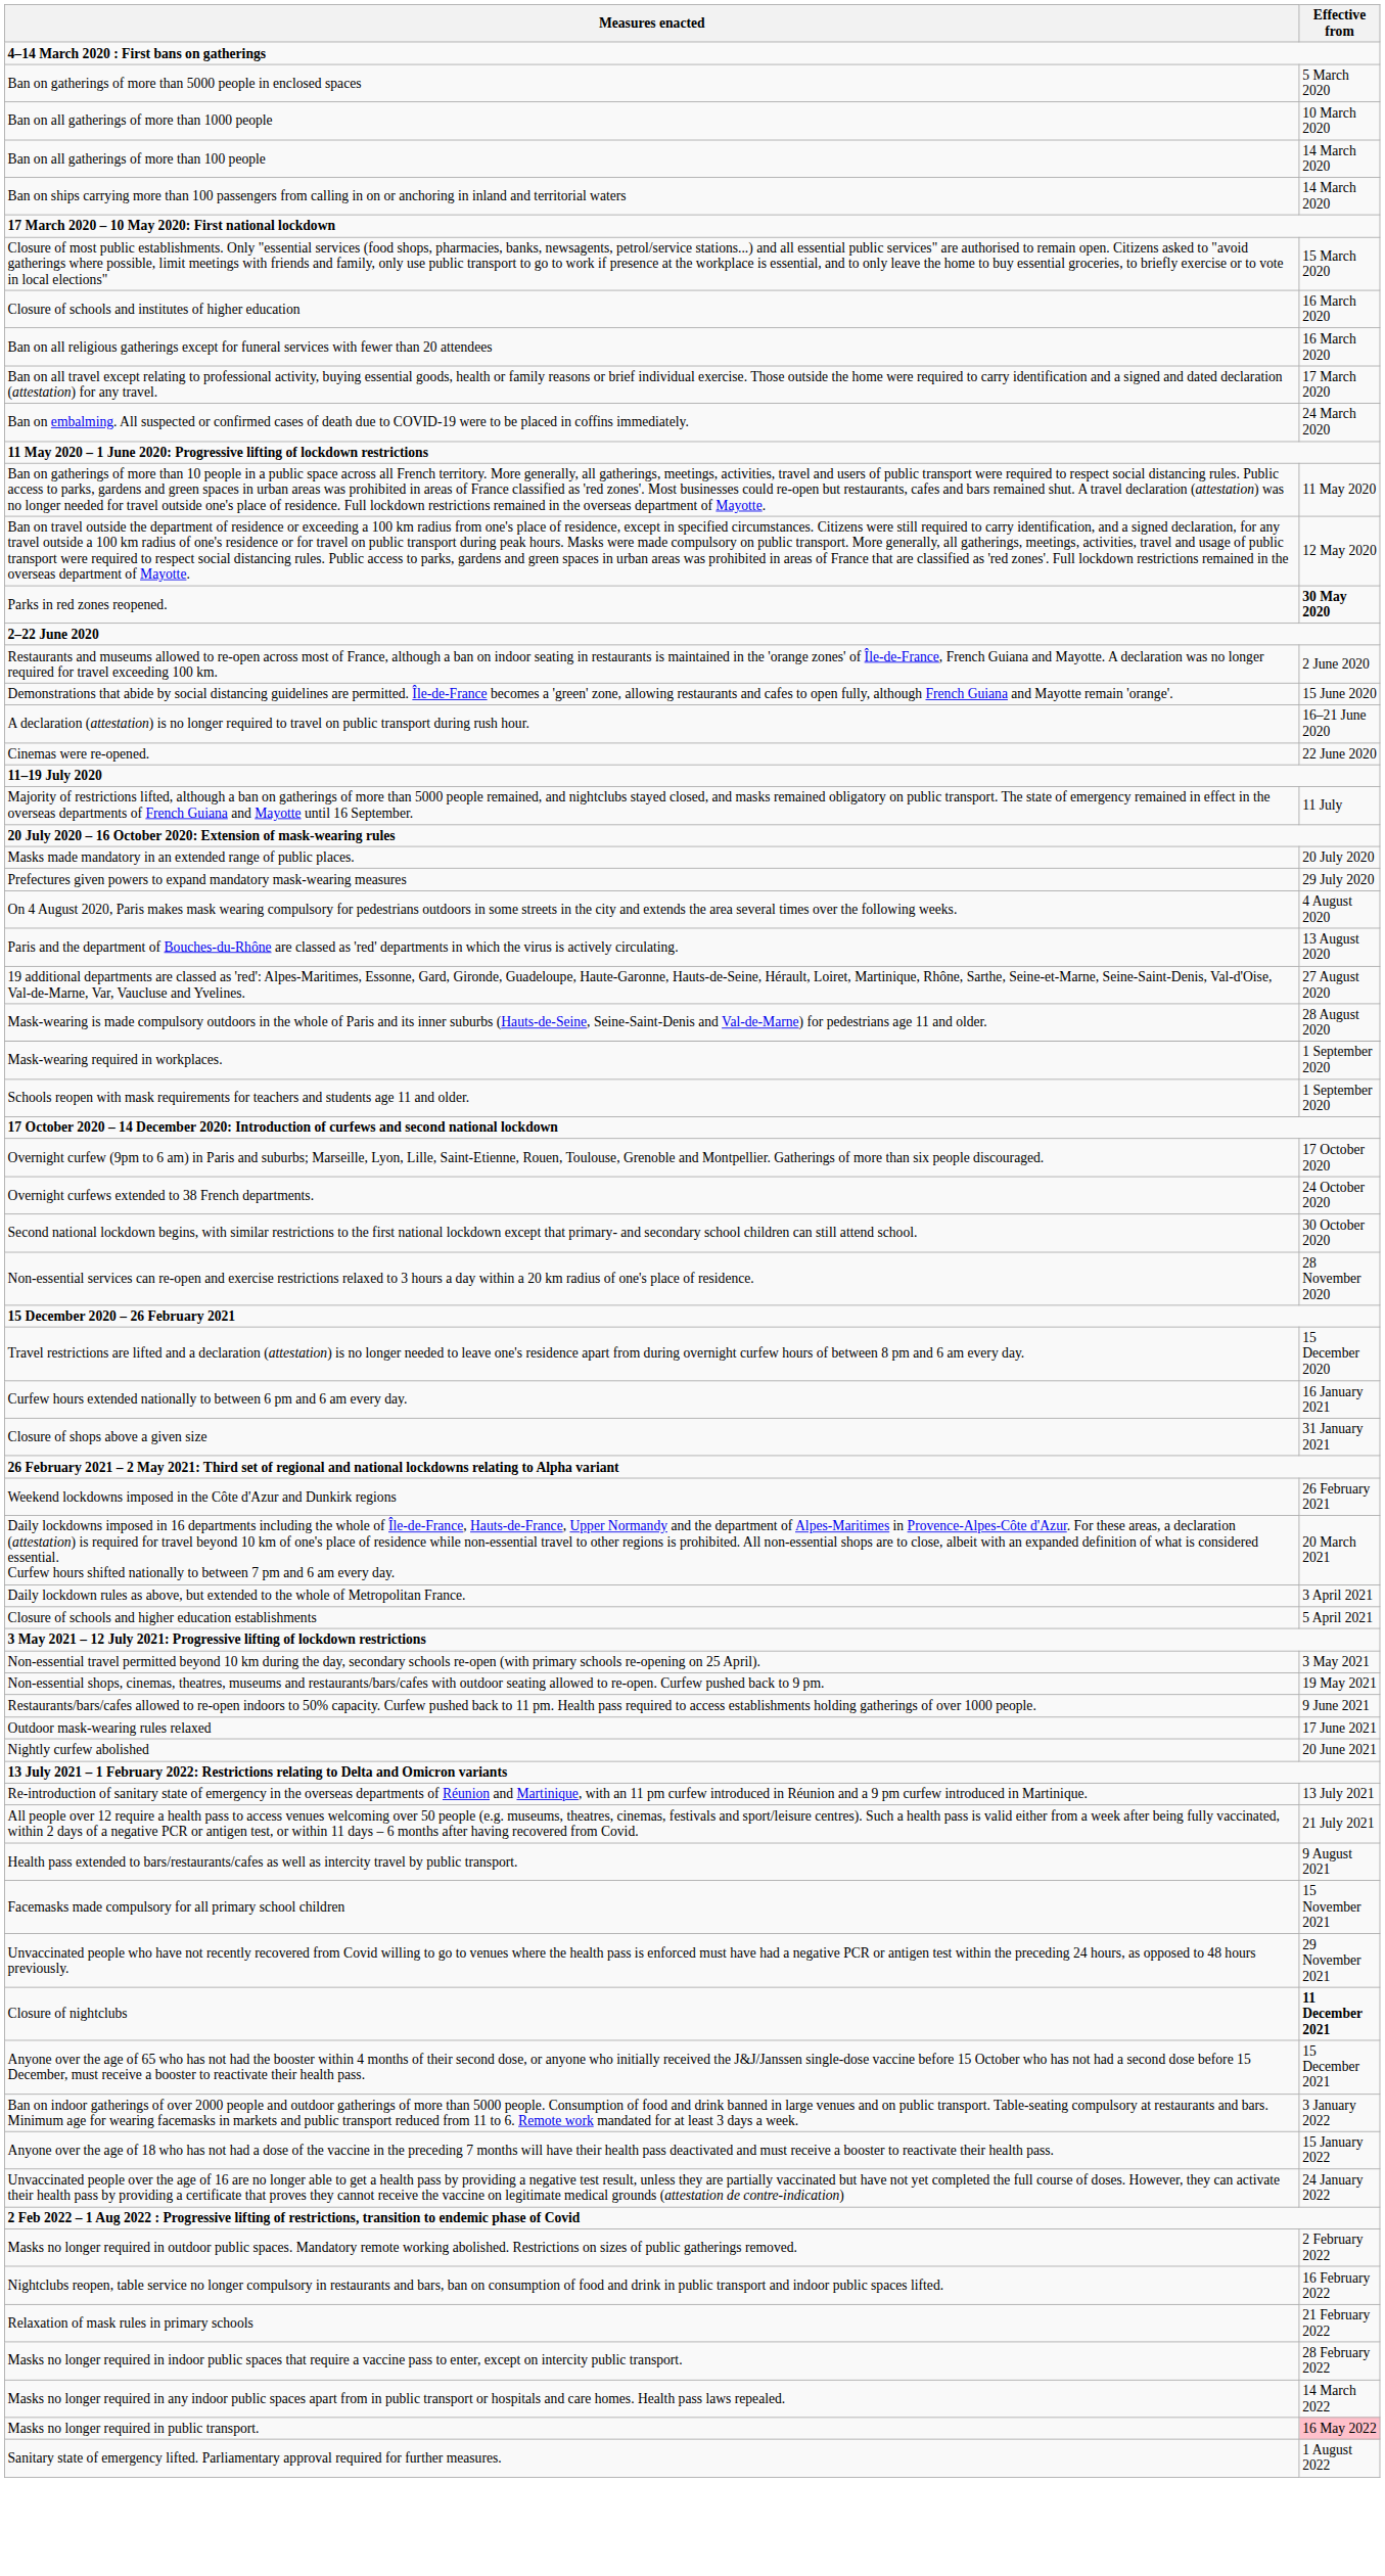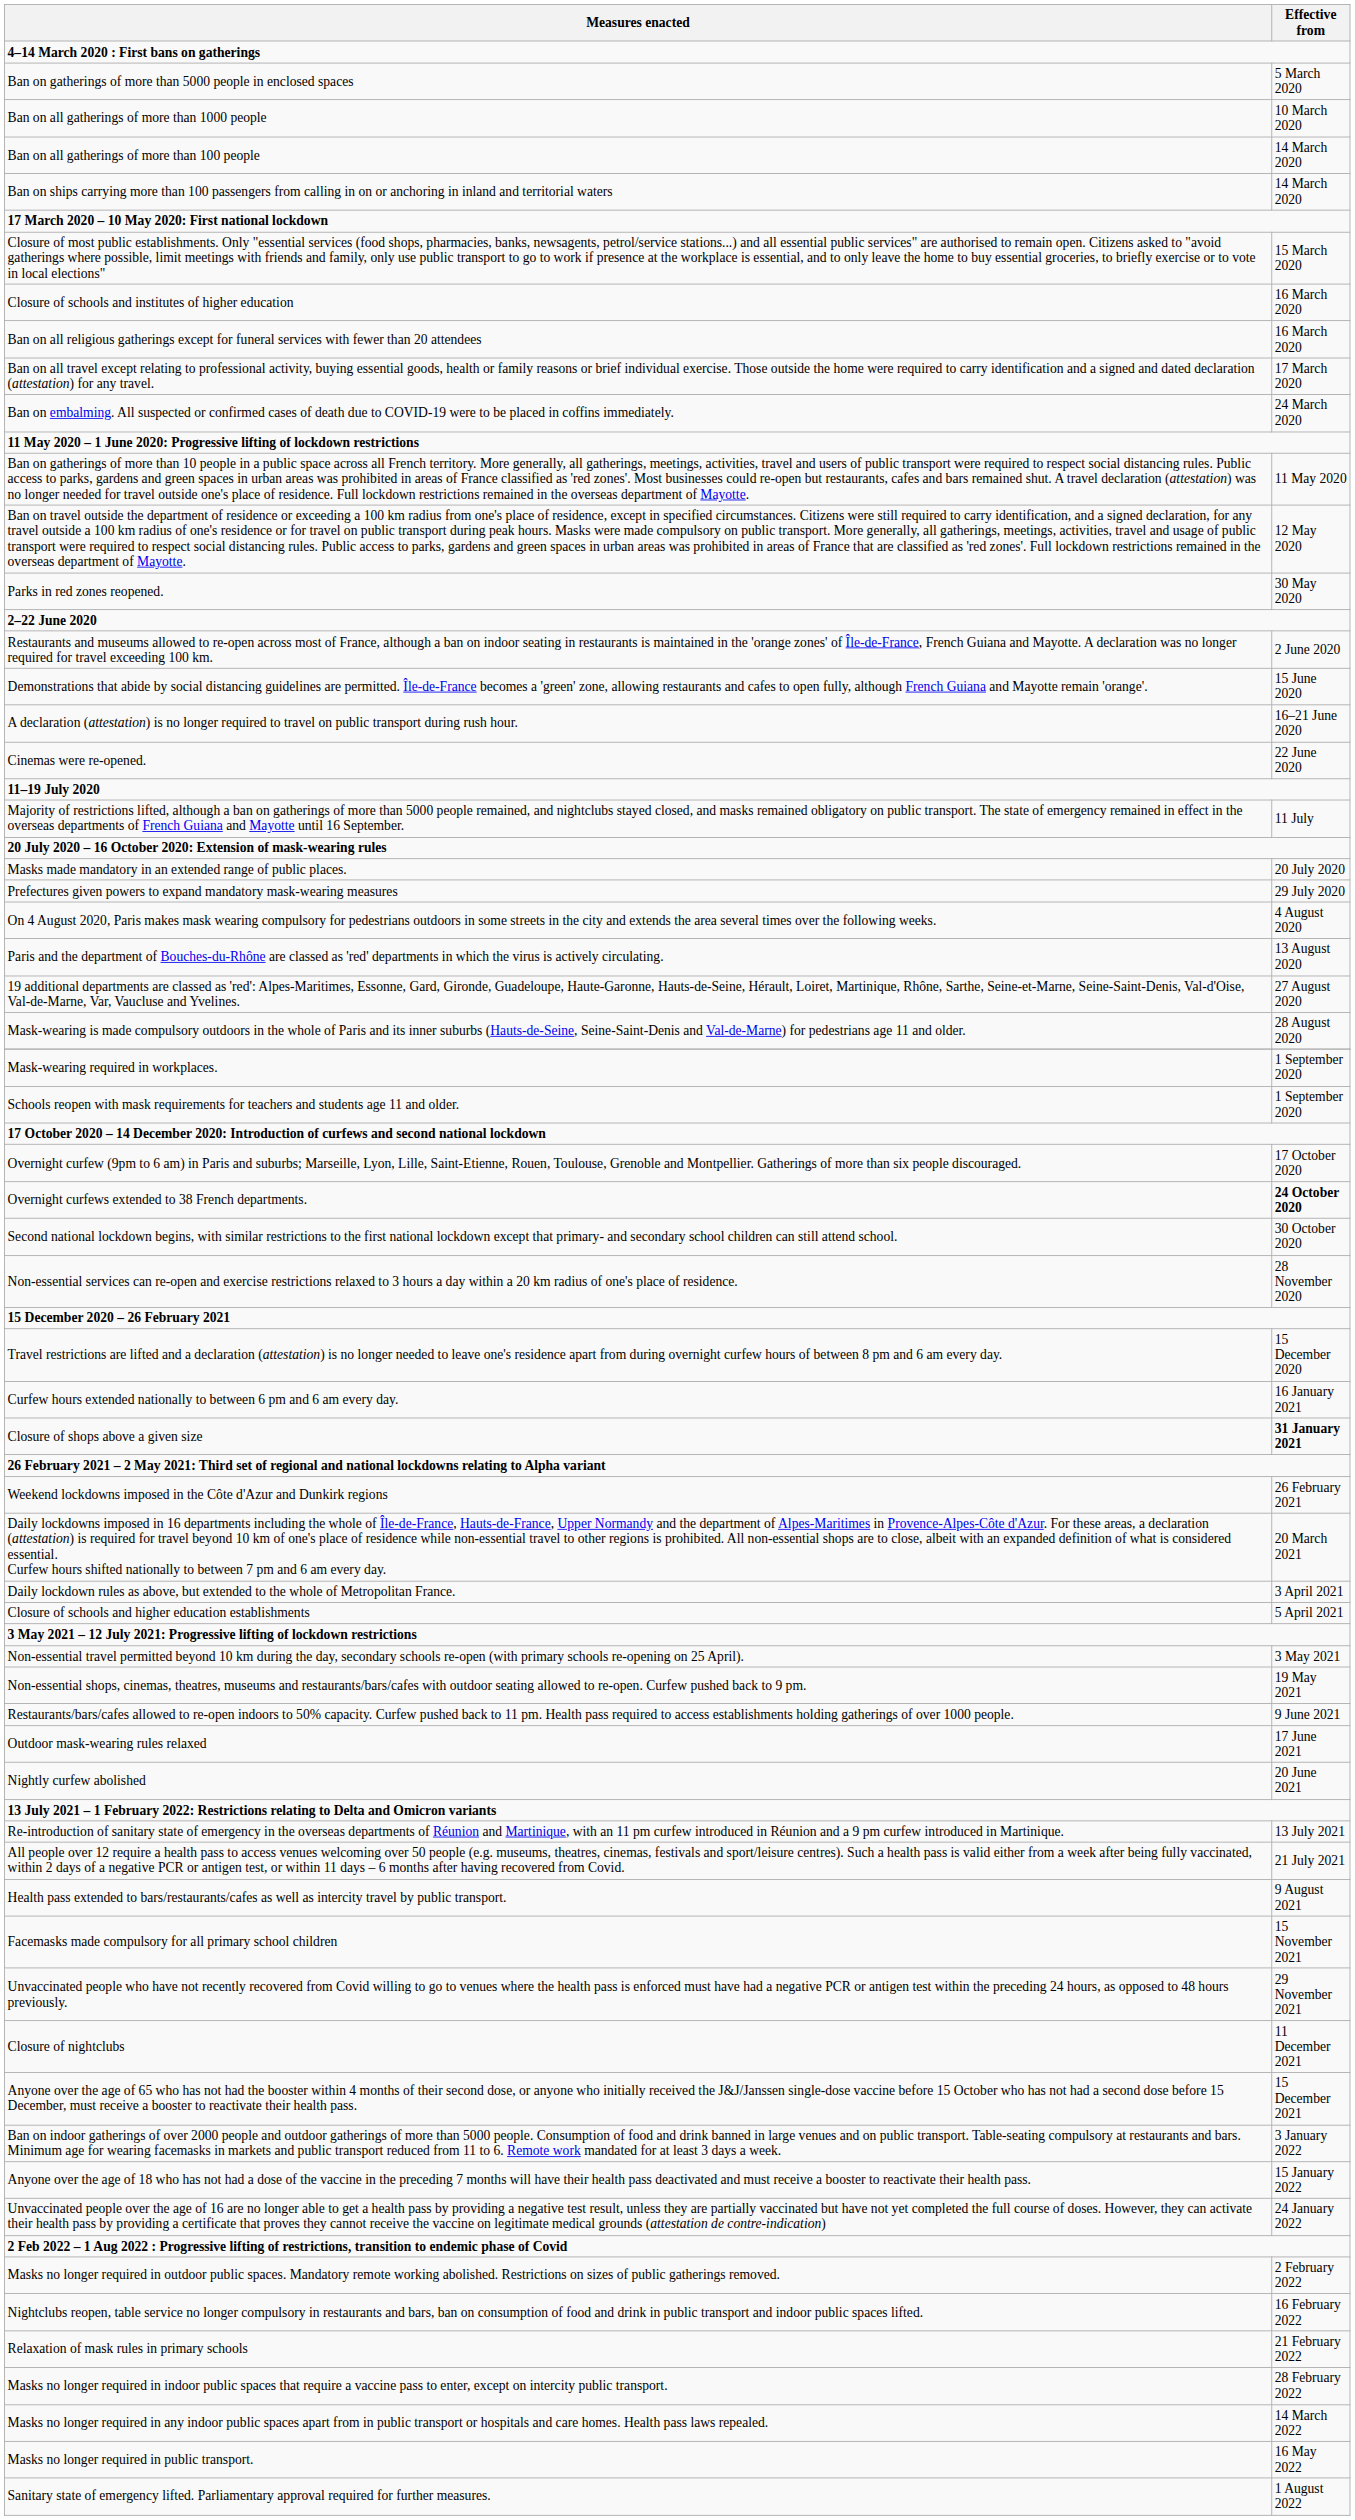Parks in red zones reopened. | Effective from: bold -> normal
Overnight curfews extended to 38 French departments. | Effective from: normal -> bold
Closure of shops above a given size | Effective from: normal -> bold
Closure of nightclubs | Effective from: bold -> normal
Masks no longer required in public transport. | Effective from: pink background -> no background
